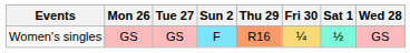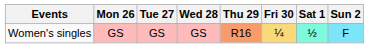columns swapped: Wed 28 <-> Sun 2
